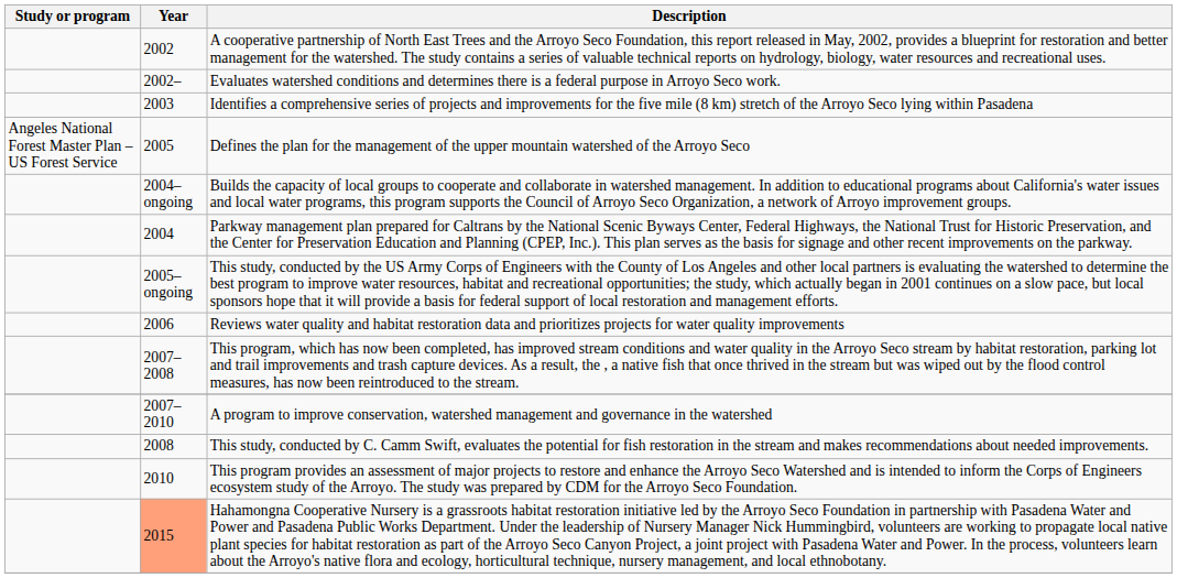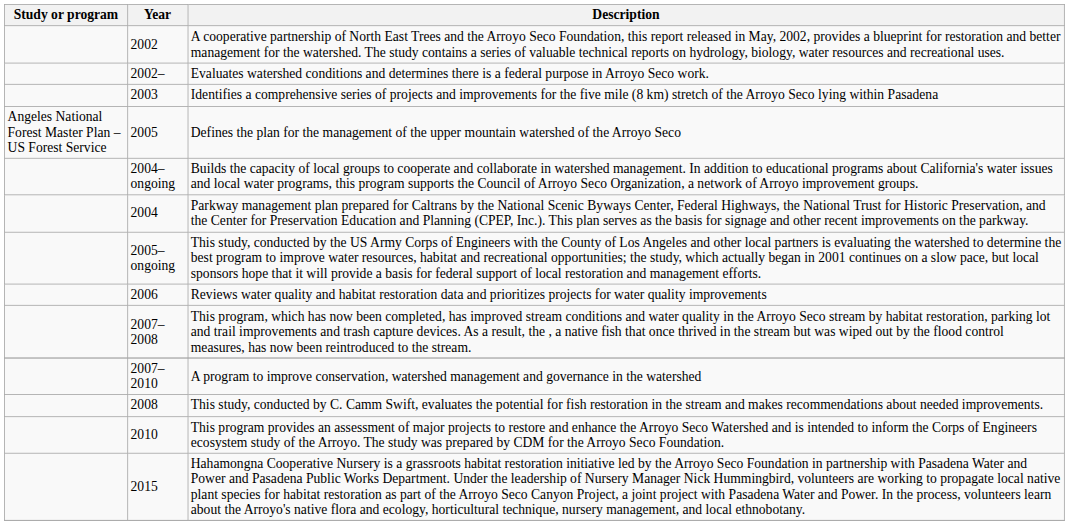row 14 | Year: lightsalmon background -> no background
